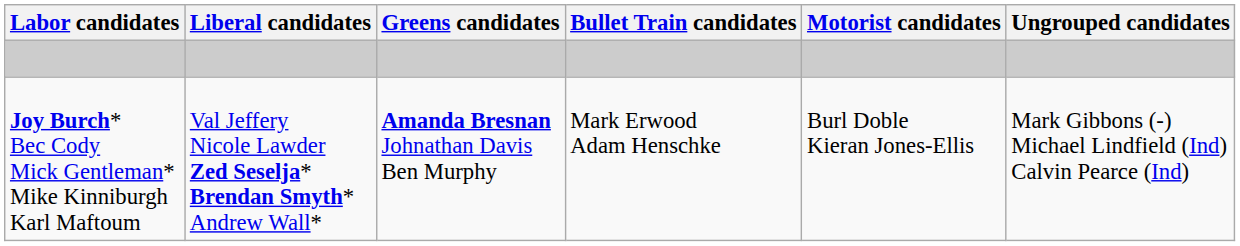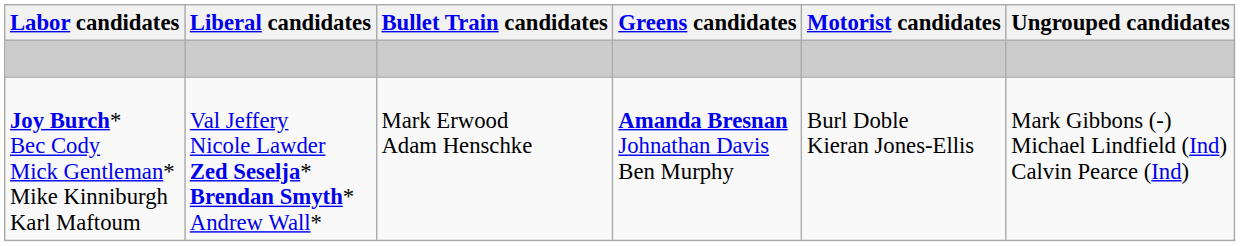columns swapped: Greens candidates <-> Bullet Train candidates
